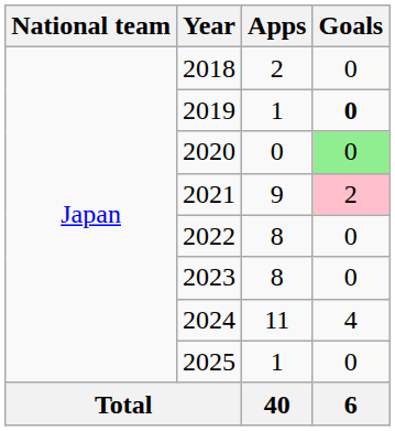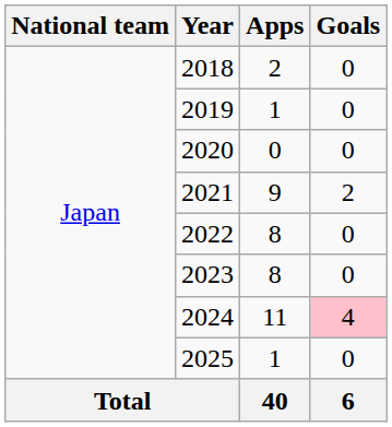2019 | Goals: bold -> normal
2020 | Goals: lightgreen background -> no background
2021 | Goals: pink background -> no background
2024 | Goals: no background -> pink background
